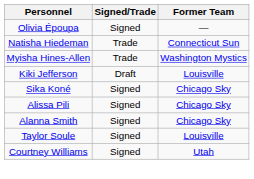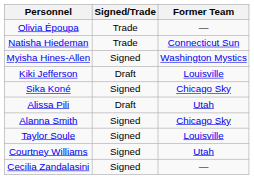Olivia Époupa | Signed/Trade: Signed -> Trade
Myisha Hines-Allen | Signed/Trade: Trade -> Signed
Alissa Pili | Signed/Trade: Signed -> Draft
Alissa Pili | Former Team: Chicago Sky -> Utah
+ row: Cecilia Zandalasini | Signed | —
